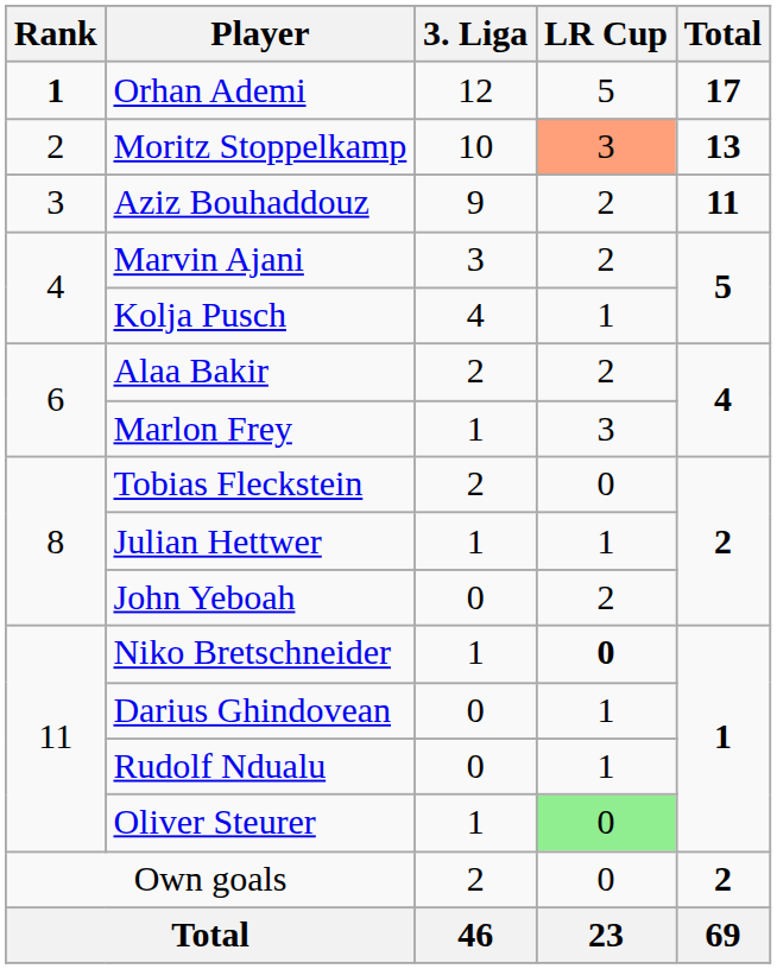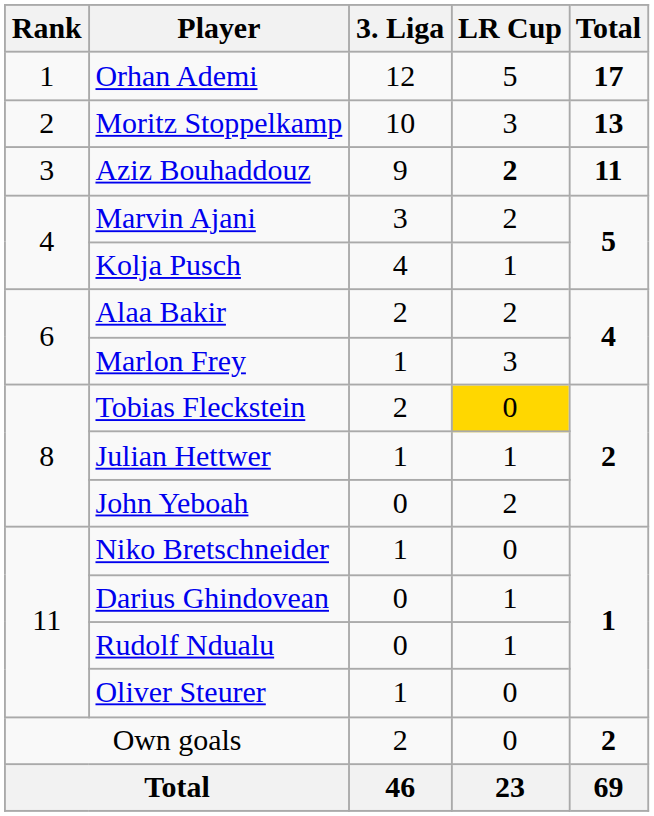Orhan Ademi | Rank: bold -> normal
Moritz Stoppelkamp | LR Cup: lightsalmon background -> no background
Aziz Bouhaddouz | LR Cup: normal -> bold
Tobias Fleckstein | LR Cup: no background -> gold background
Niko Bretschneider | LR Cup: bold -> normal
Oliver Steurer | LR Cup: lightgreen background -> no background
